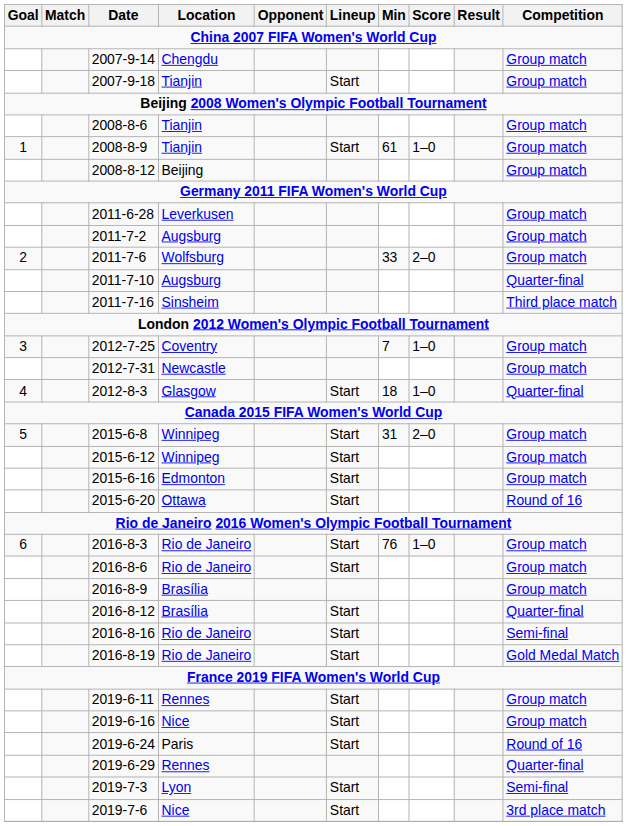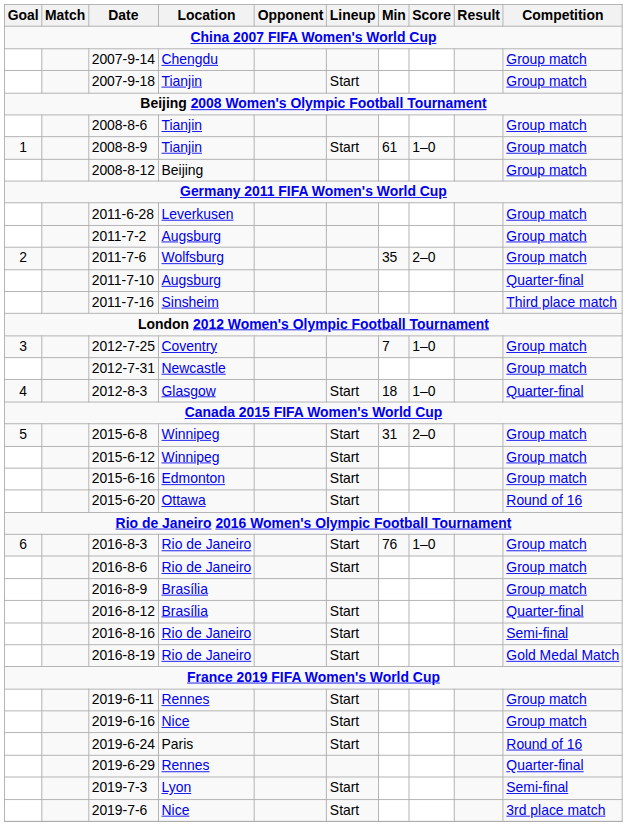2011-7-6 | Min: 33 -> 35
